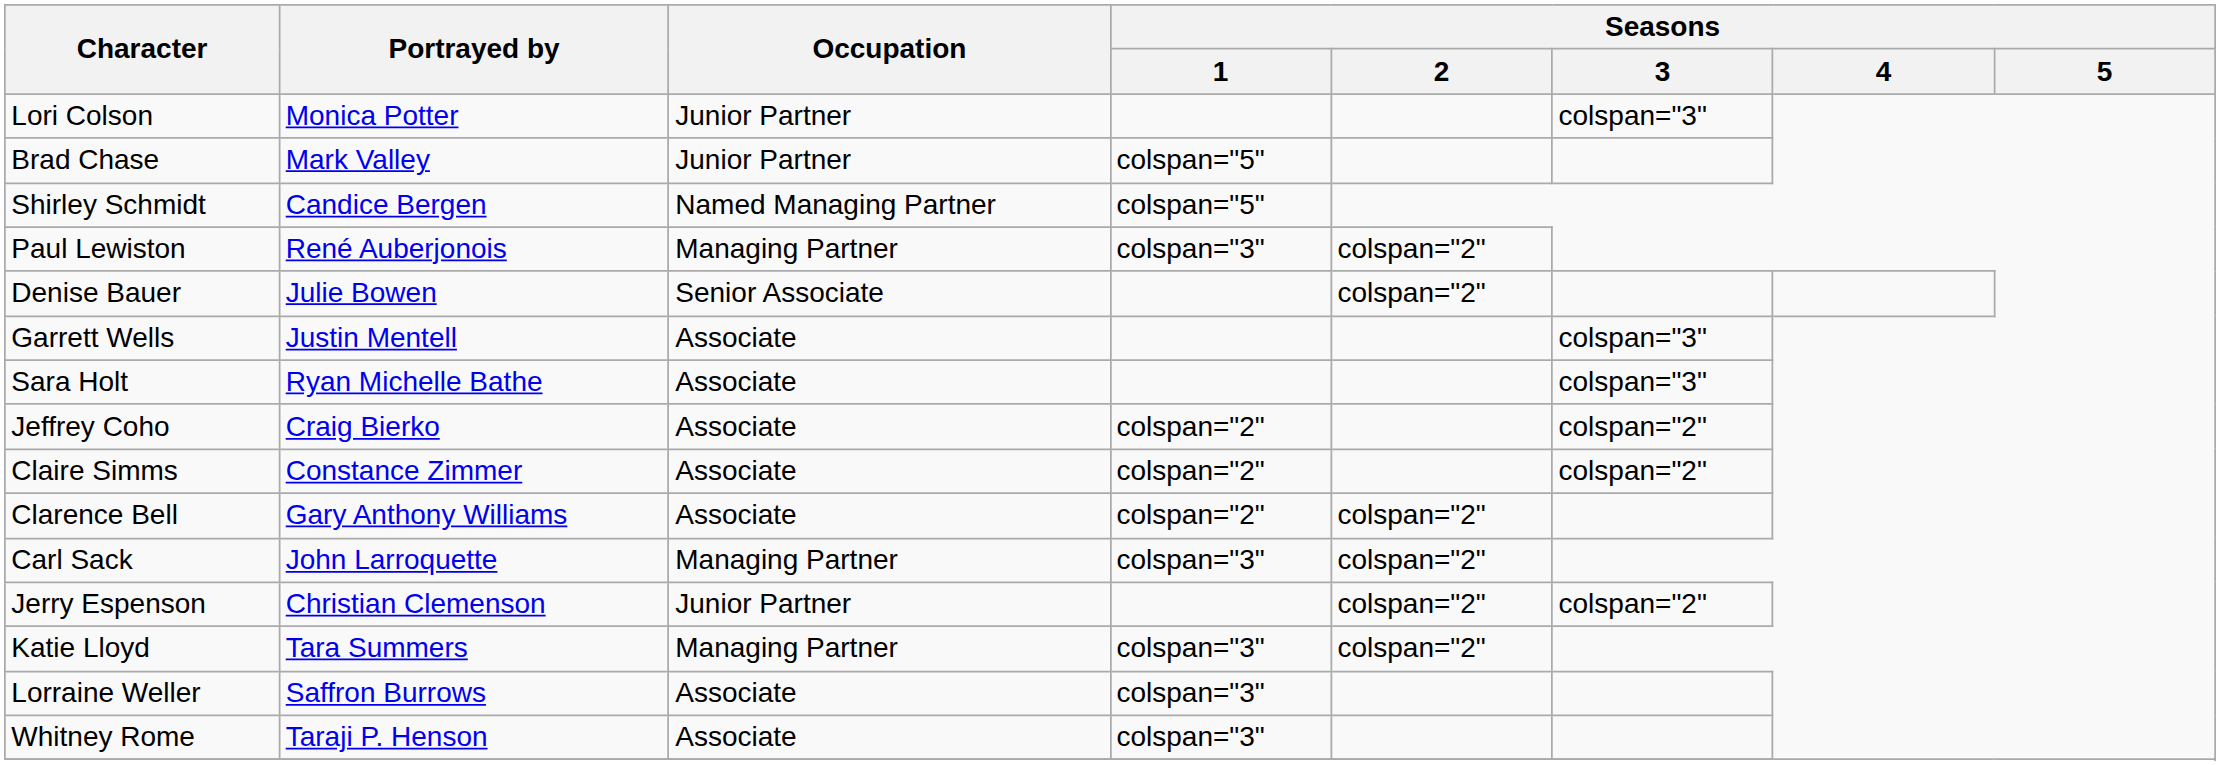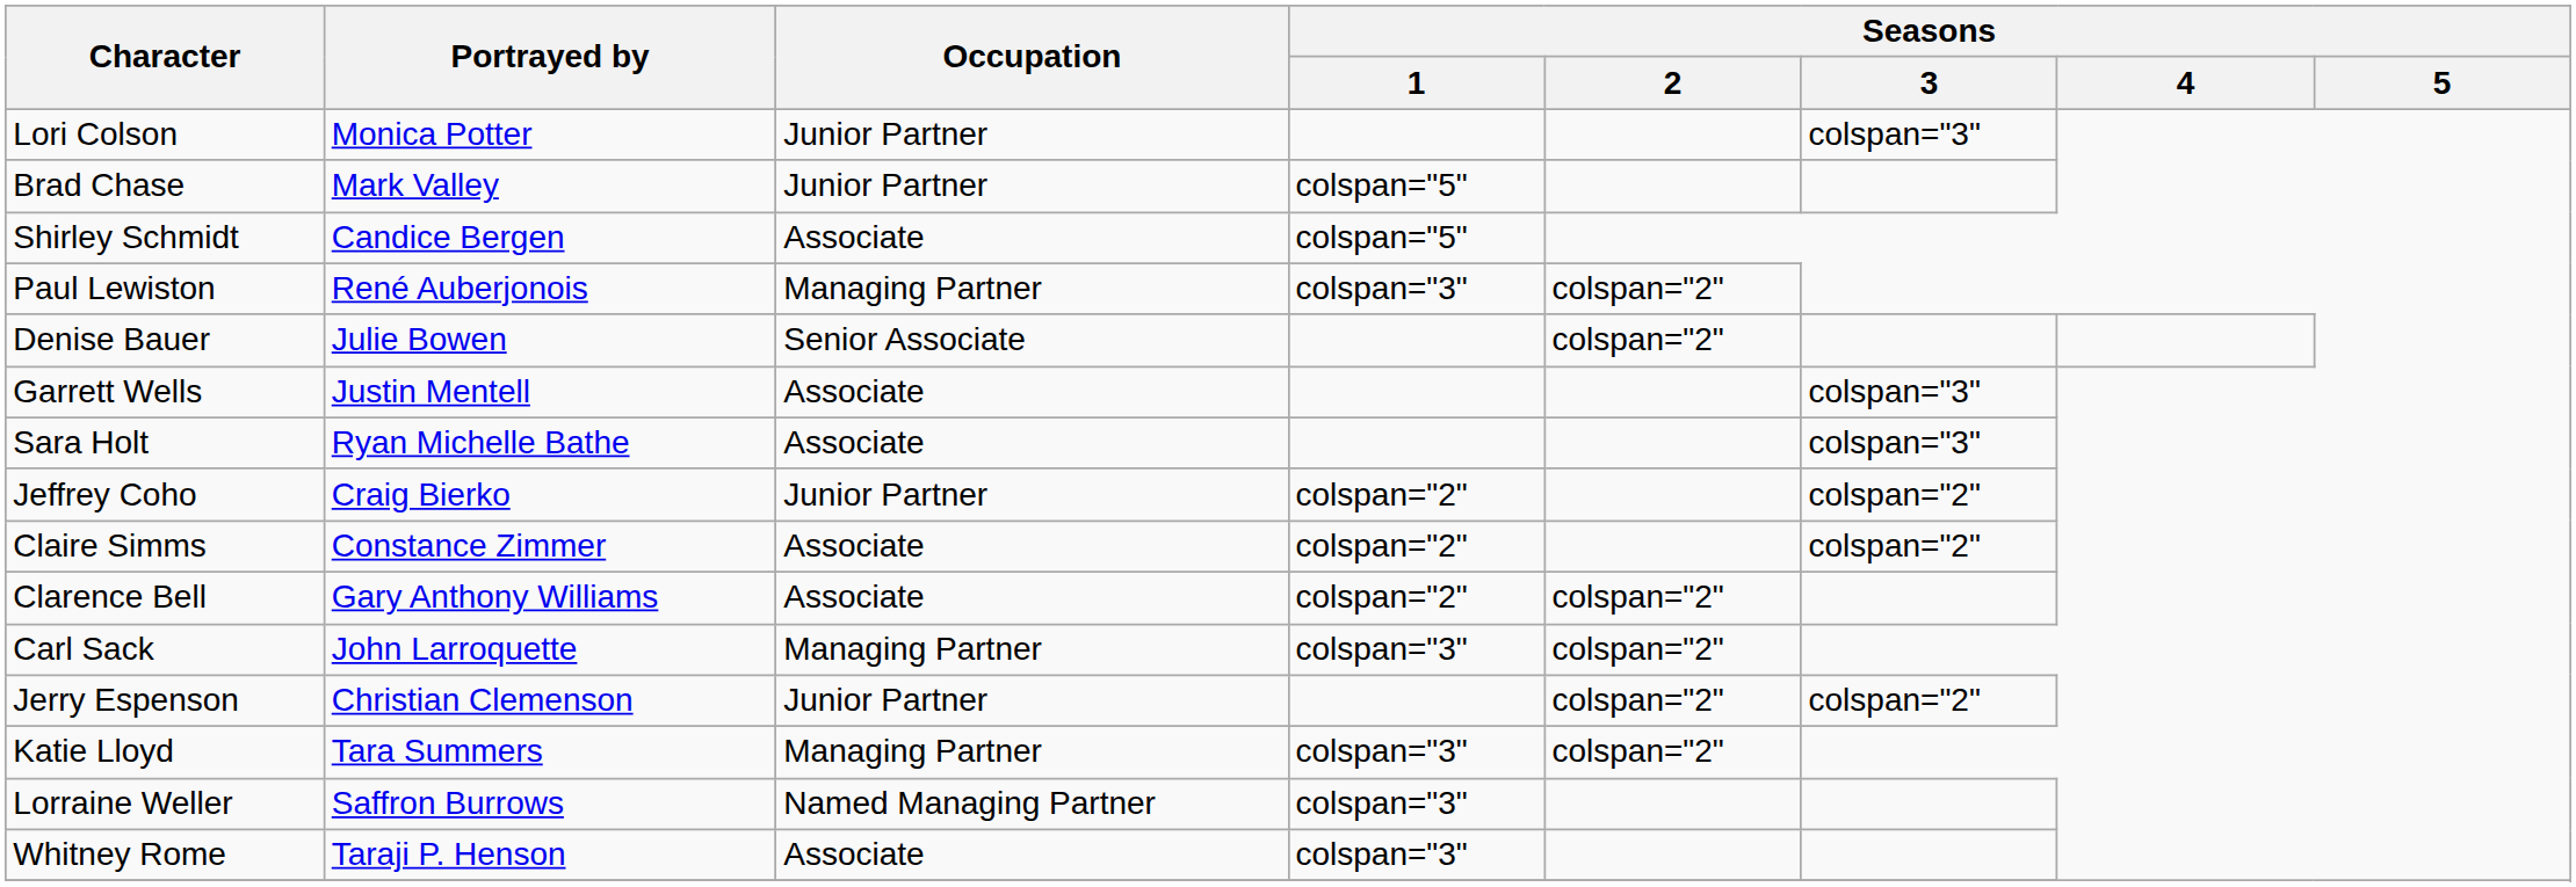Shirley Schmidt | Occupation: Named Managing Partner -> Associate
Jeffrey Coho | Occupation: Associate -> Junior Partner
Lorraine Weller | Occupation: Associate -> Named Managing Partner
